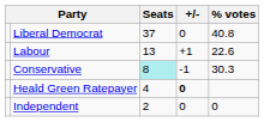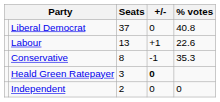Conservative | Seats: paleturquoise background -> no background
Conservative | % votes: 30.3 -> 35.3
Heald Green Ratepayer | Seats: 4 -> 3
